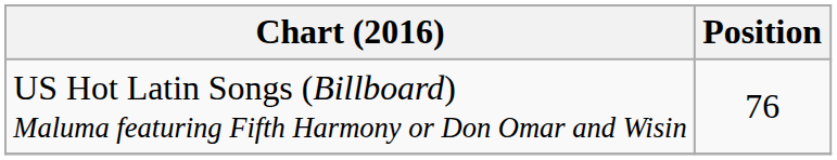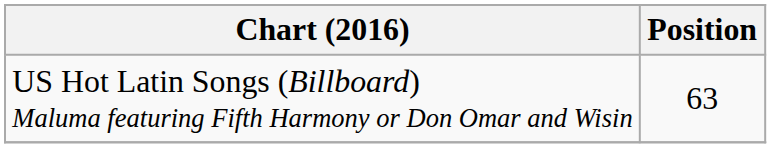row 2 | Position: 76 -> 63
